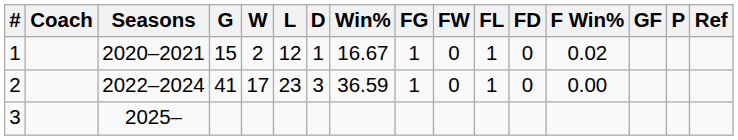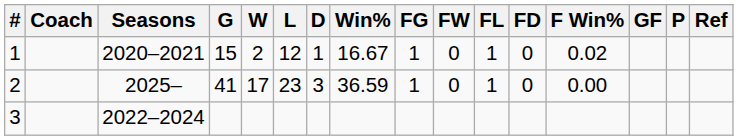row 3 | Seasons: 2022–2024 -> 2025–
row 4 | Seasons: 2025– -> 2022–2024
